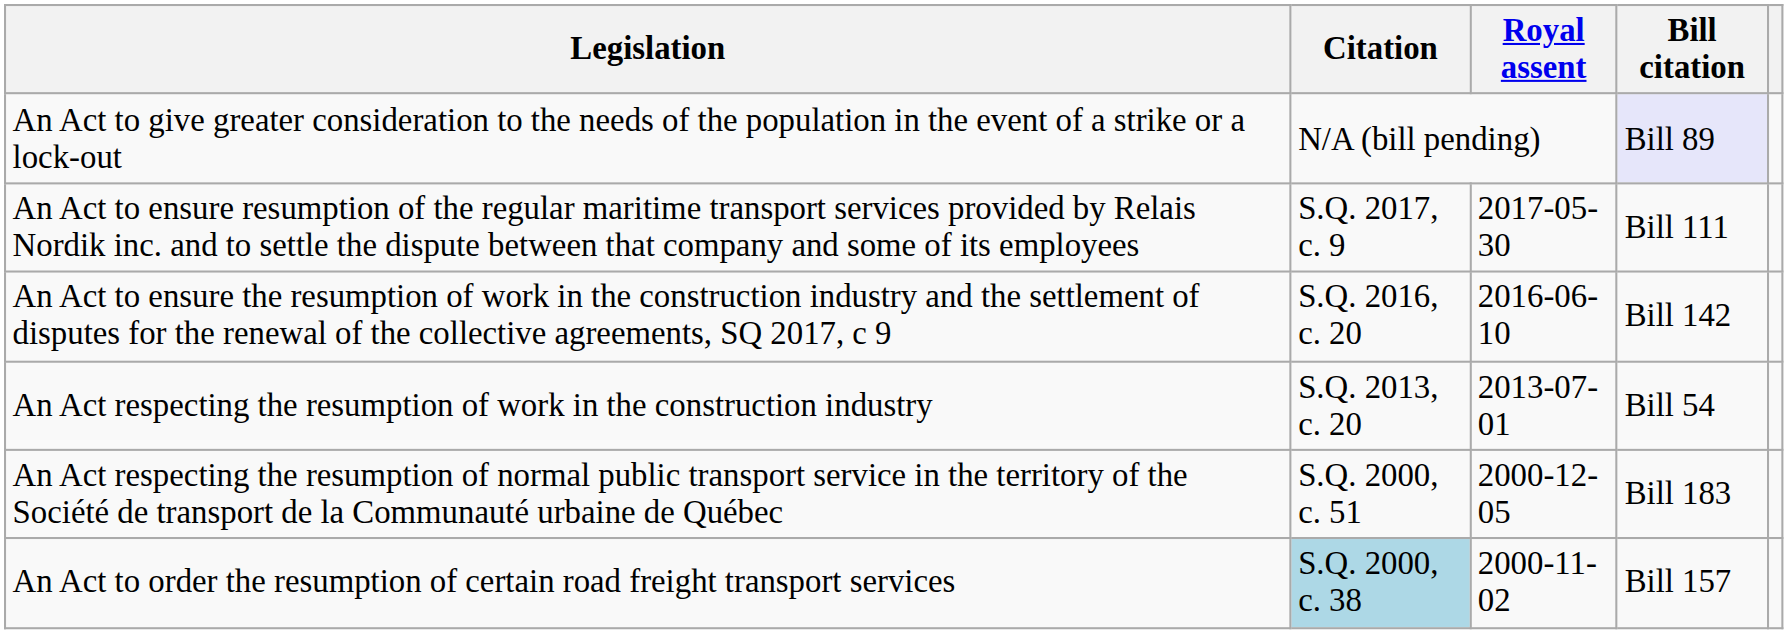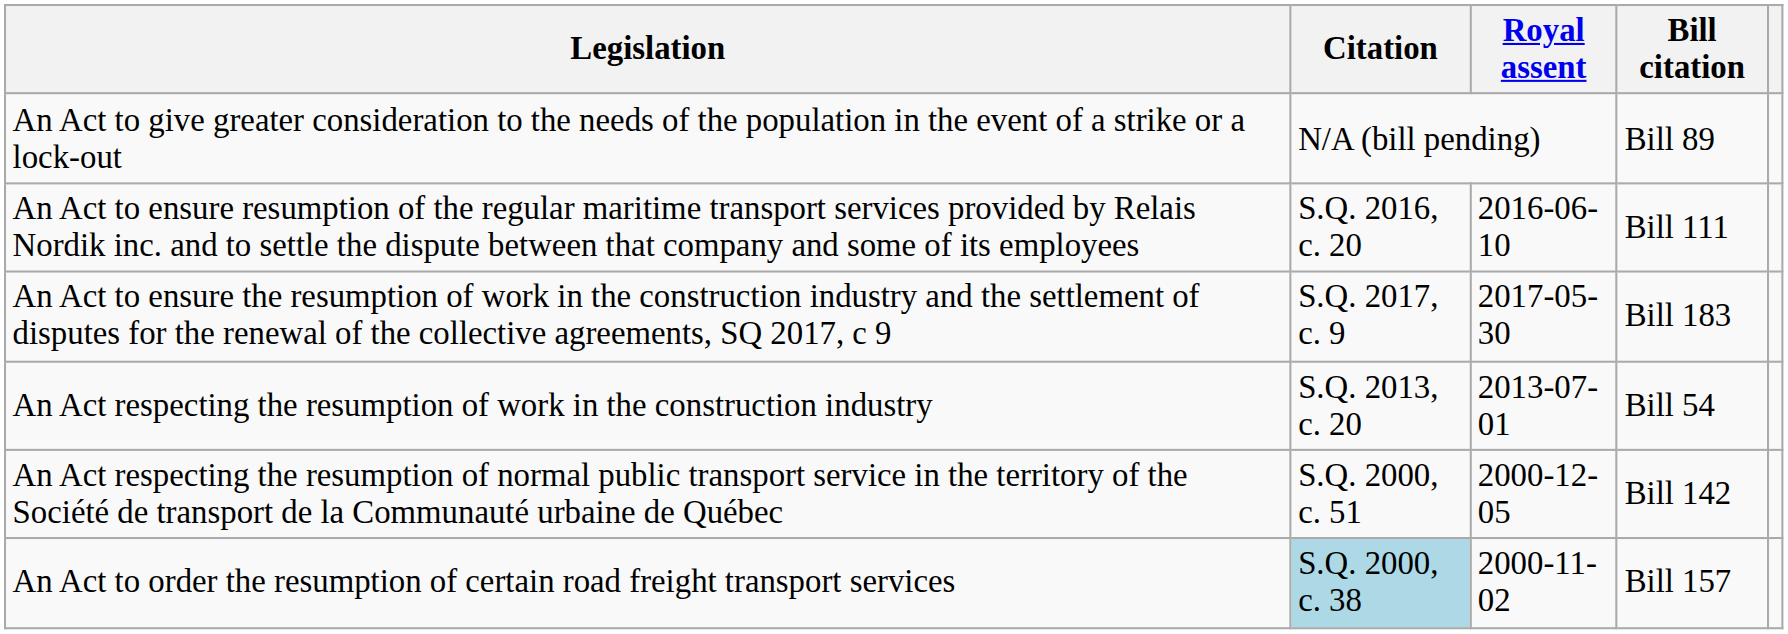row 2 | Bill citation: lavender background -> no background
row 3 | Citation: S.Q. 2017, c. 9 -> S.Q. 2016, c. 20
row 3 | Royal assent: 2017-05-30 -> 2016-06-10
row 4 | Citation: S.Q. 2016, c. 20 -> S.Q. 2017, c. 9
row 4 | Royal assent: 2016-06-10 -> 2017-05-30
row 4 | Bill citation: Bill 142 -> Bill 183
row 6 | Bill citation: Bill 183 -> Bill 142
